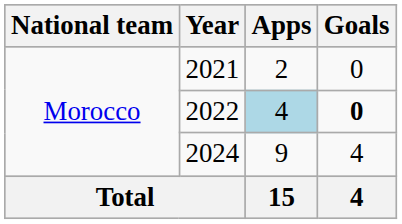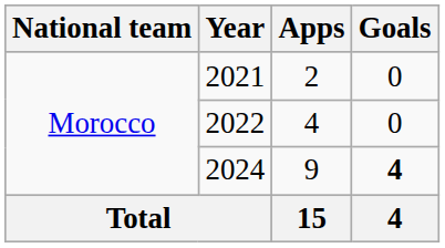2022 | Apps: lightblue background -> no background
2022 | Goals: bold -> normal
2024 | Goals: normal -> bold
